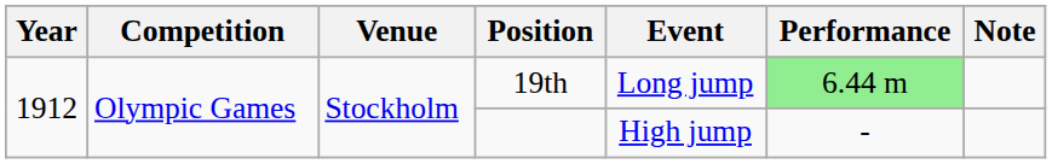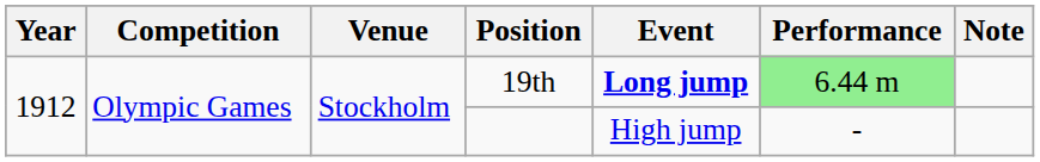19th | Event: normal -> bold
